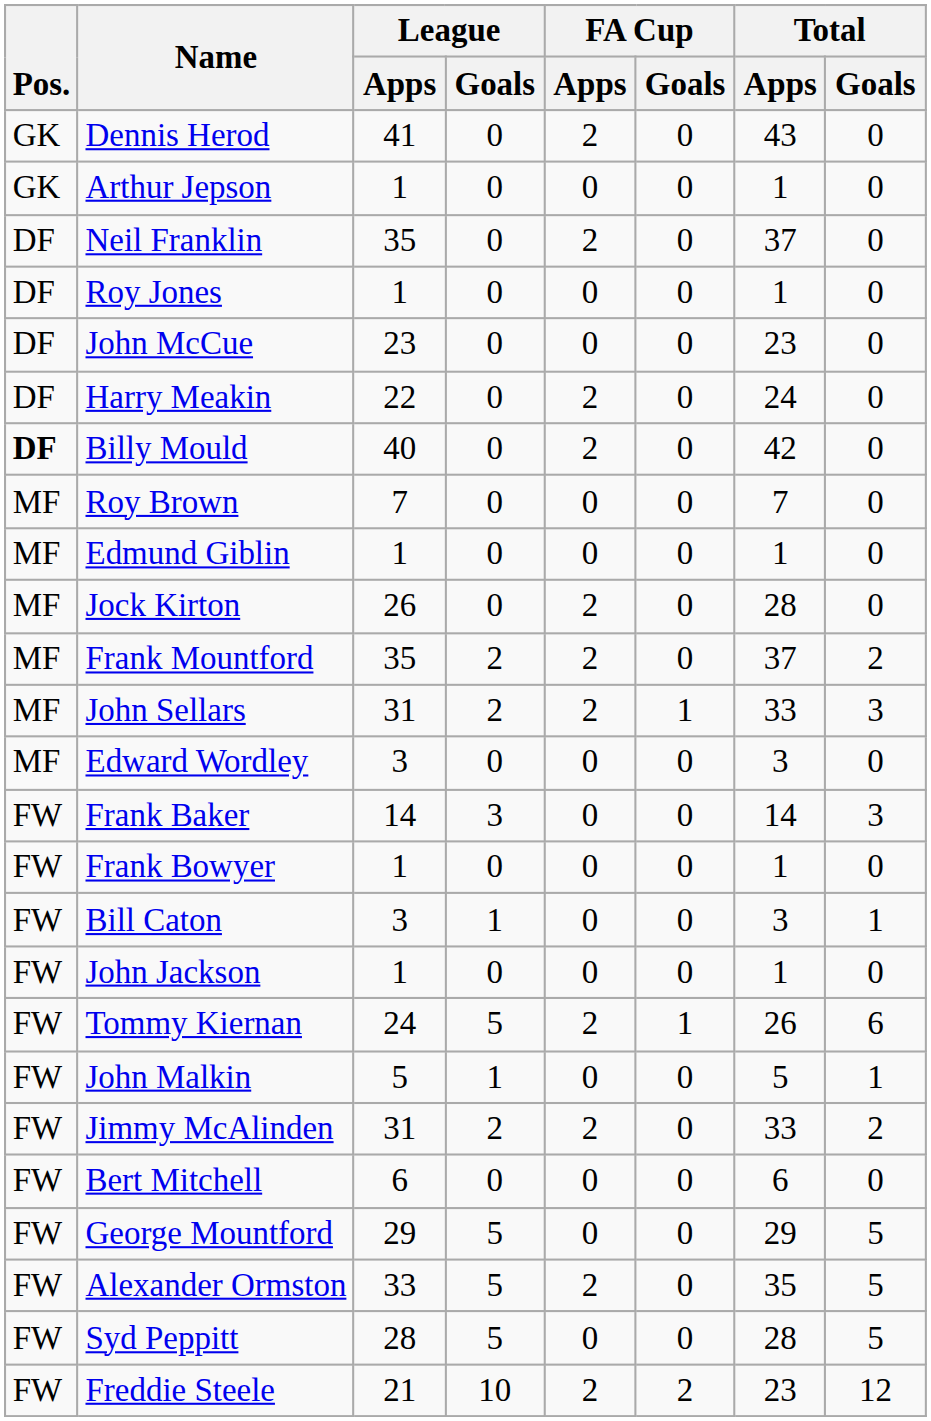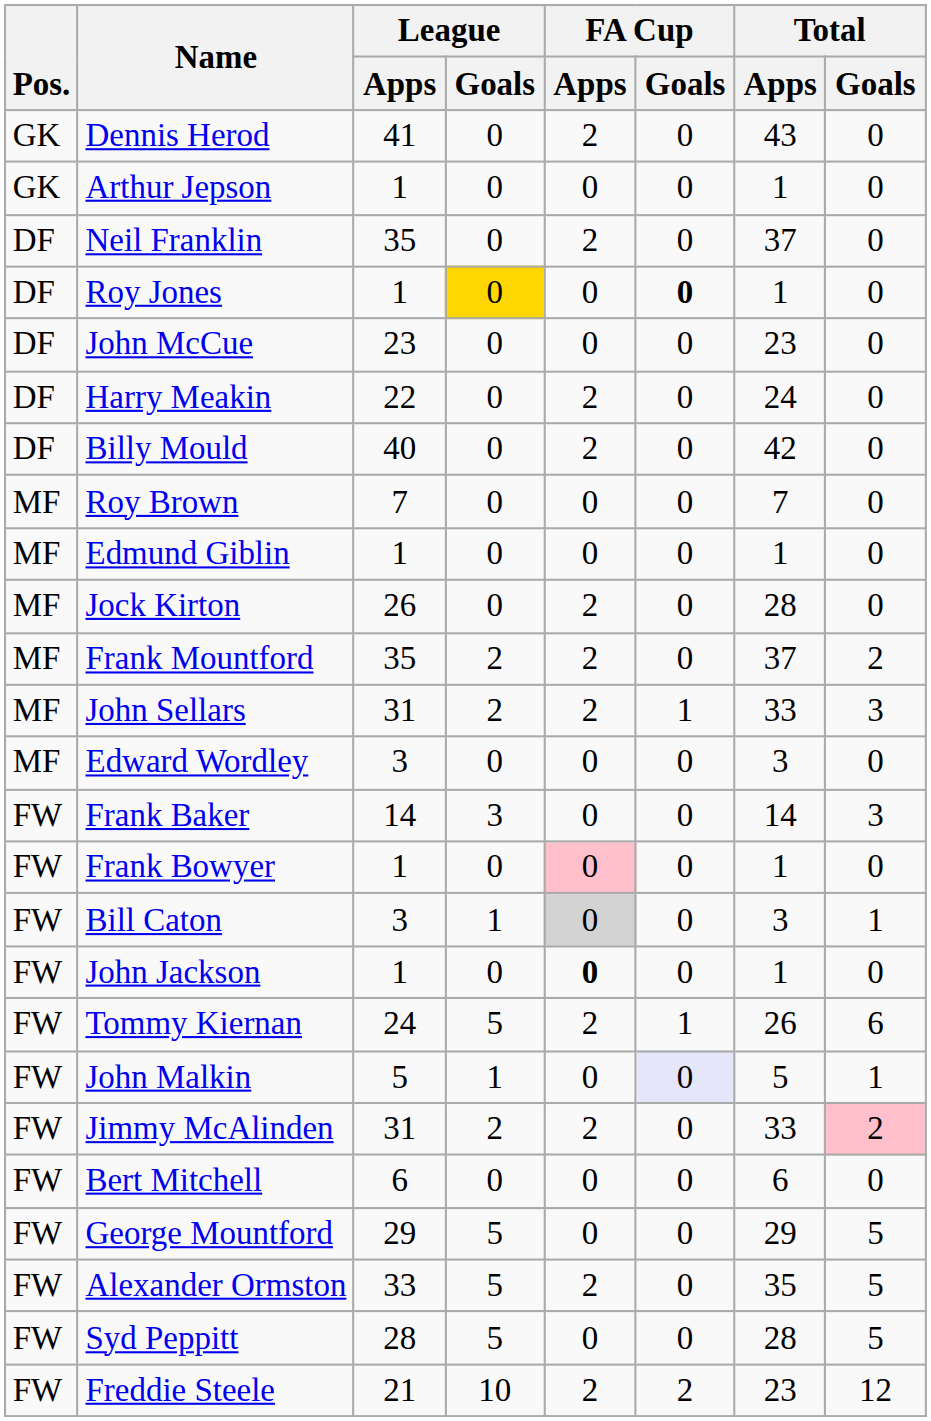Roy Jones | League / Goals: no background -> gold background
Roy Jones | FA Cup / Goals: normal -> bold
Billy Mould | Pos.: bold -> normal
Frank Bowyer | FA Cup / Apps: no background -> pink background
Bill Caton | FA Cup / Apps: no background -> lightgrey background
John Jackson | FA Cup / Apps: normal -> bold
John Malkin | FA Cup / Goals: no background -> lavender background
Jimmy McAlinden | Total / Goals: no background -> pink background
